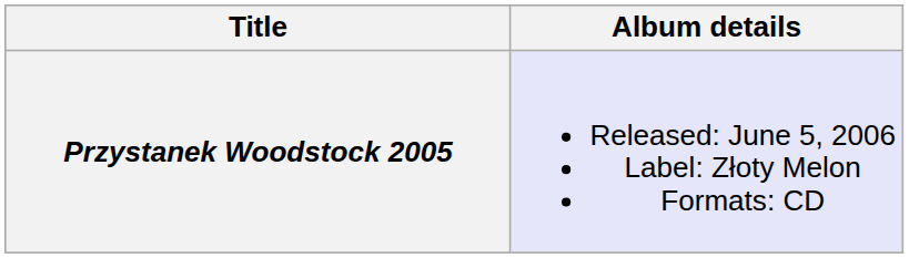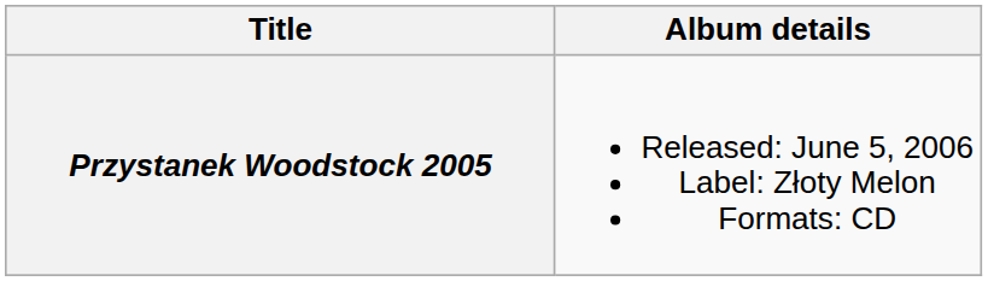Przystanek Woodstock 2005 | Album details: lavender background -> no background
